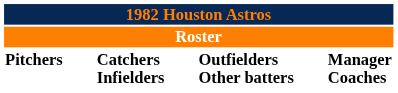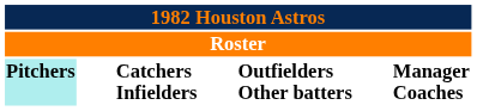Pitchers | column 1: no background -> paleturquoise background
